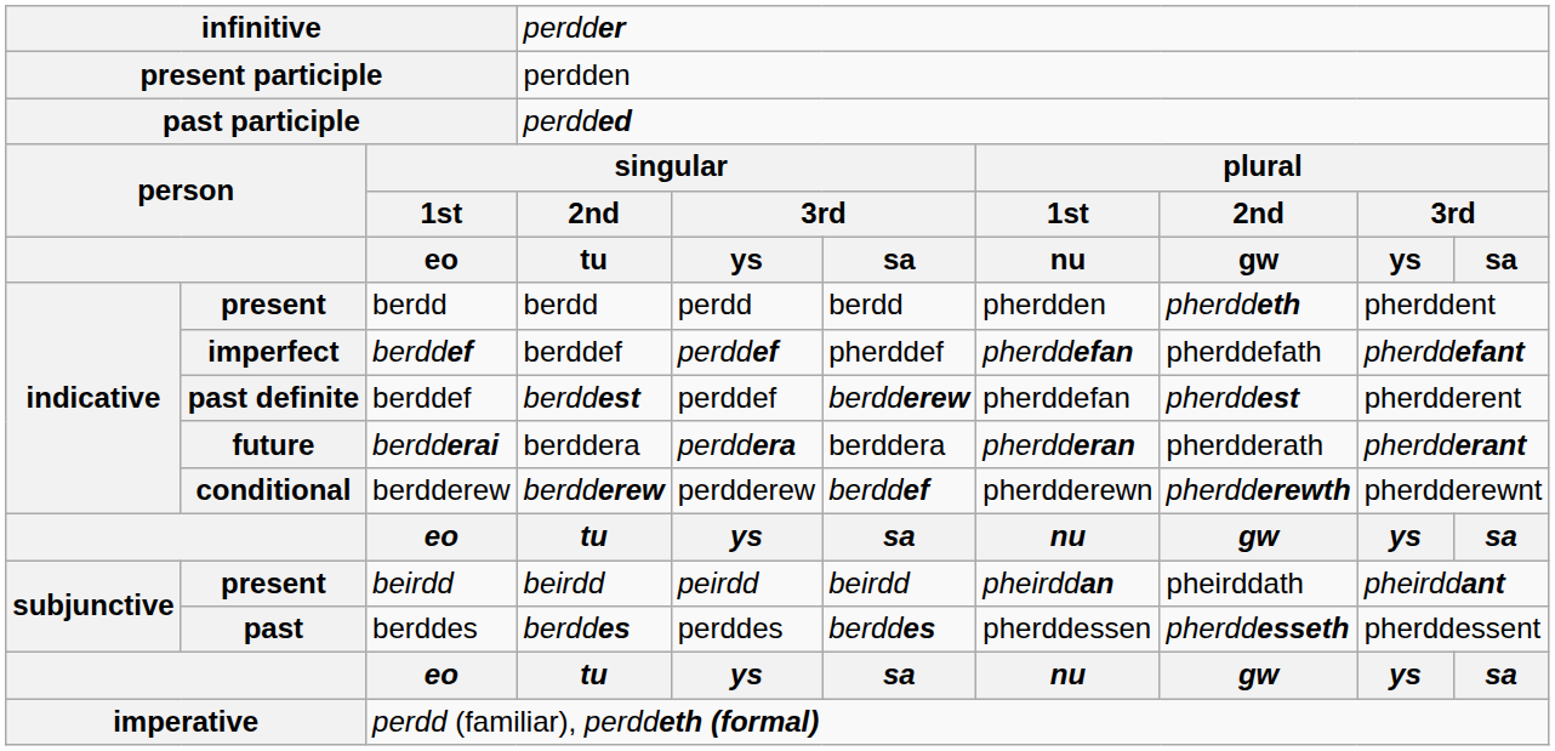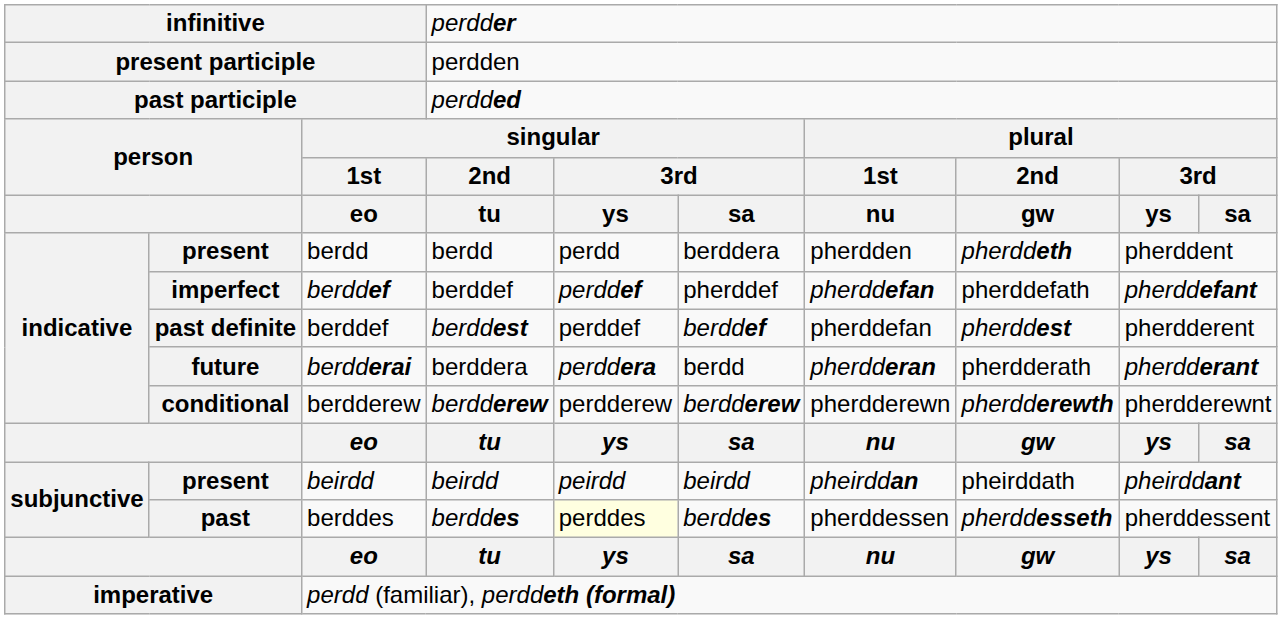present / berdd | column 6: berdd -> berddera
past definite | column 6: berdderew -> berddef
future | column 6: berddera -> berdd
conditional | column 6: berddef -> berdderew
past | column 5: no background -> lightyellow background
